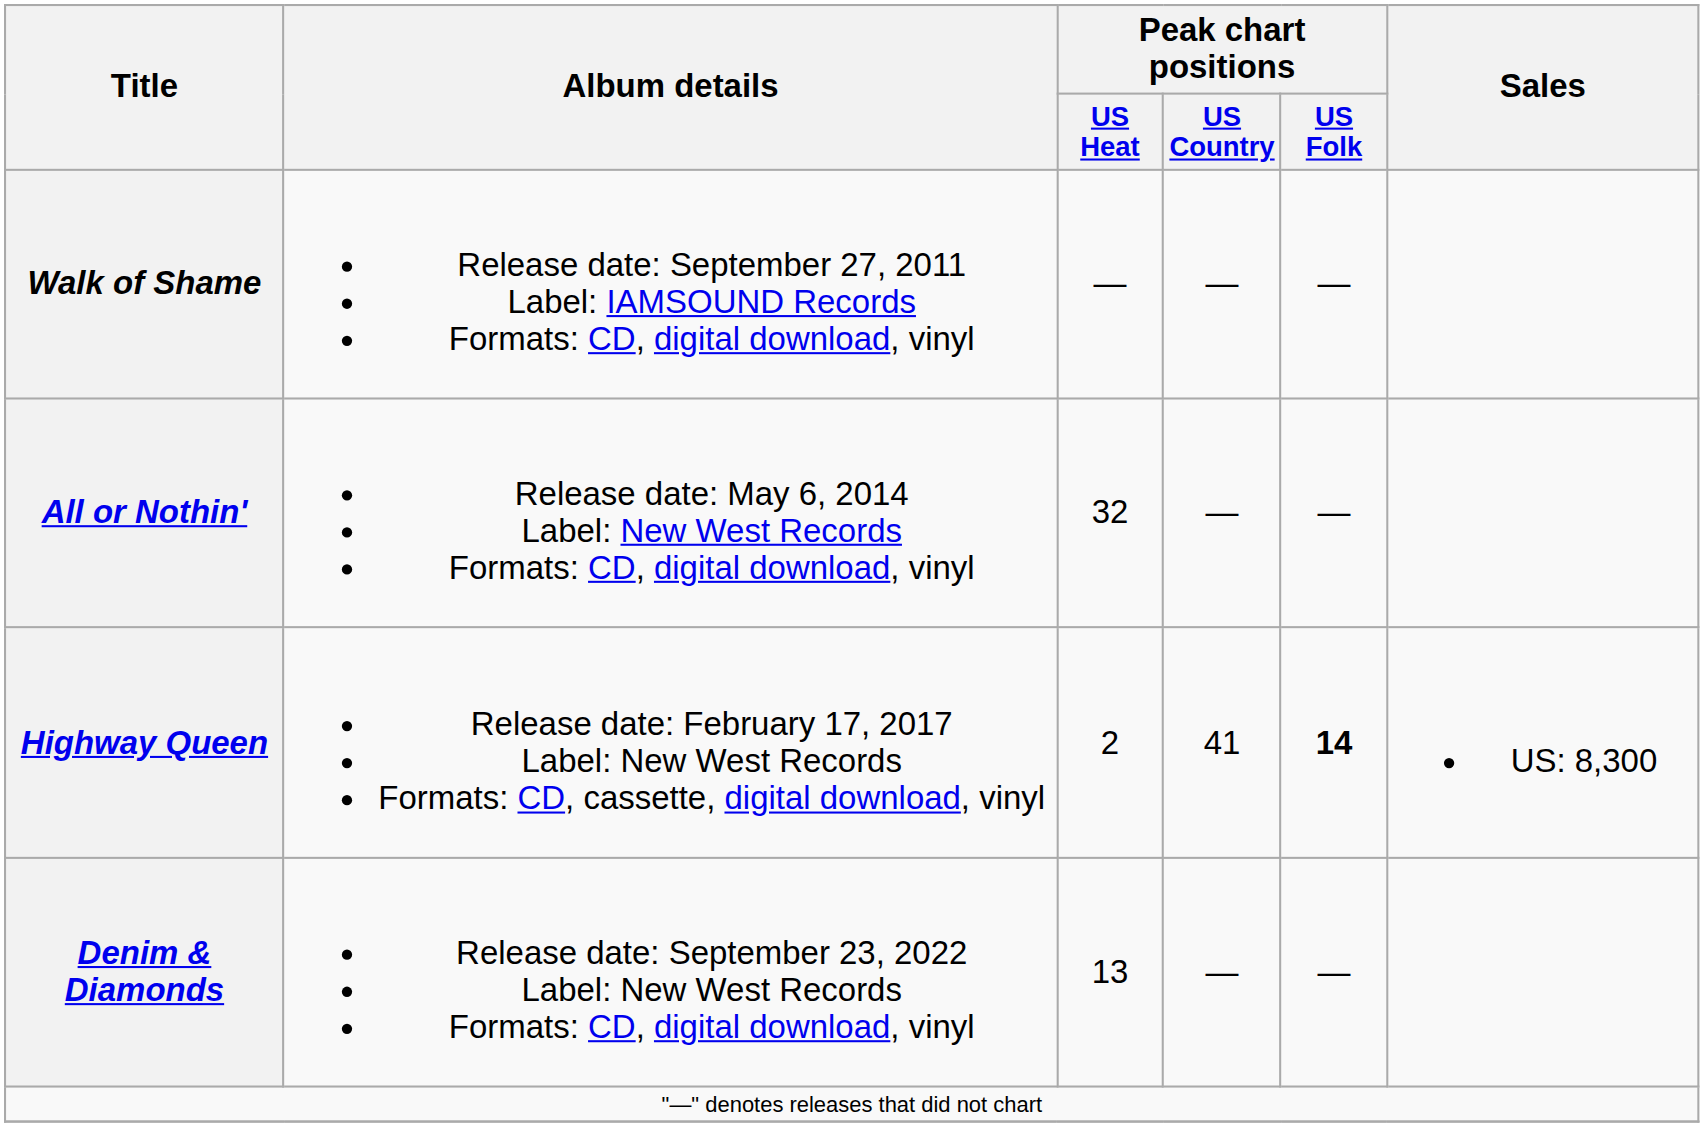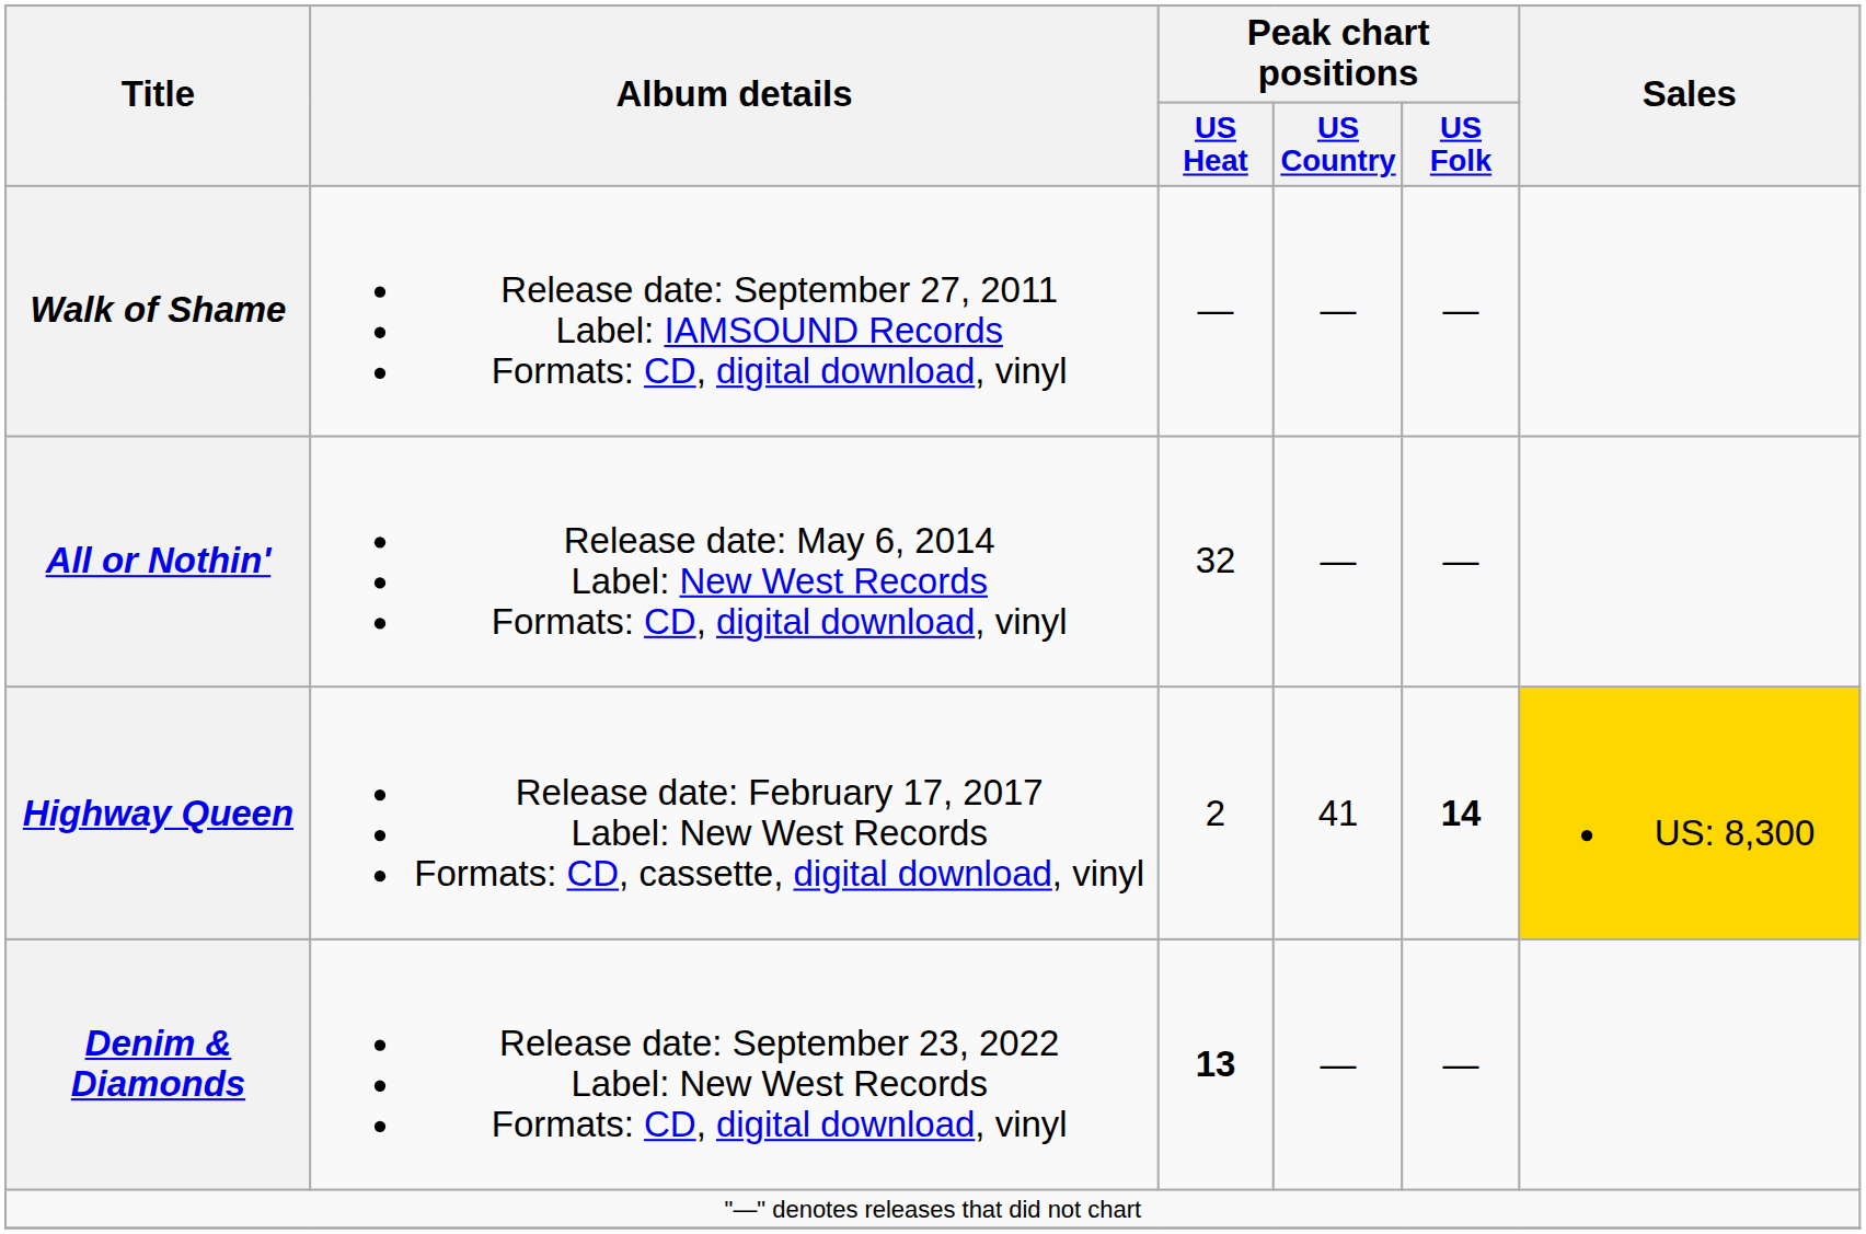Highway Queen | Sales: no background -> gold background
Denim & Diamonds | Peak chart positions / US Heat: normal -> bold
